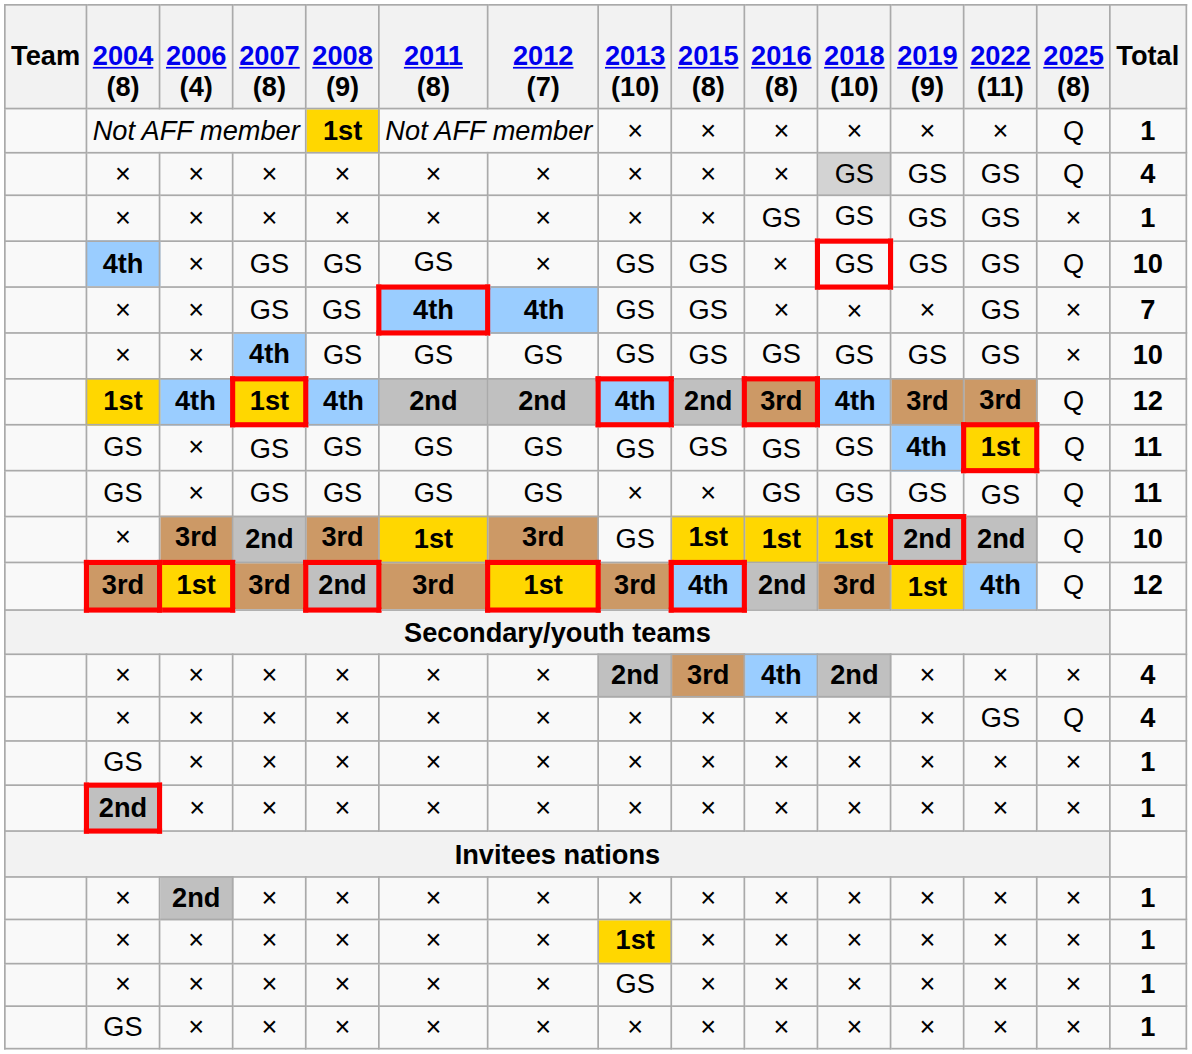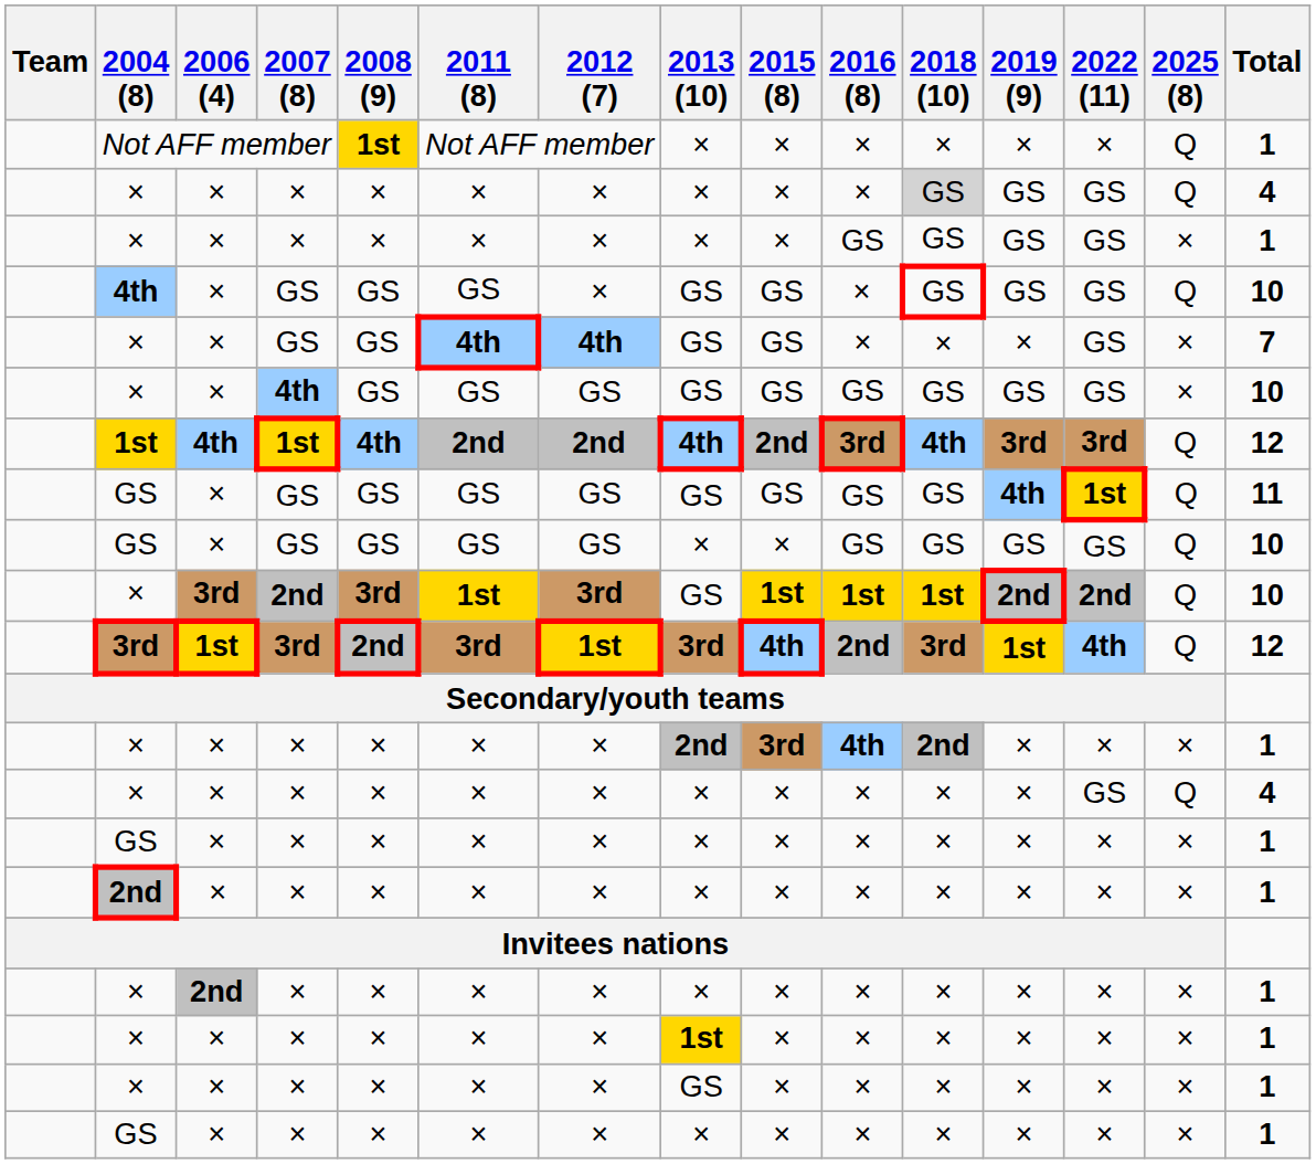row 10 | Total: 11 -> 10
row 14 | Total: 4 -> 1
